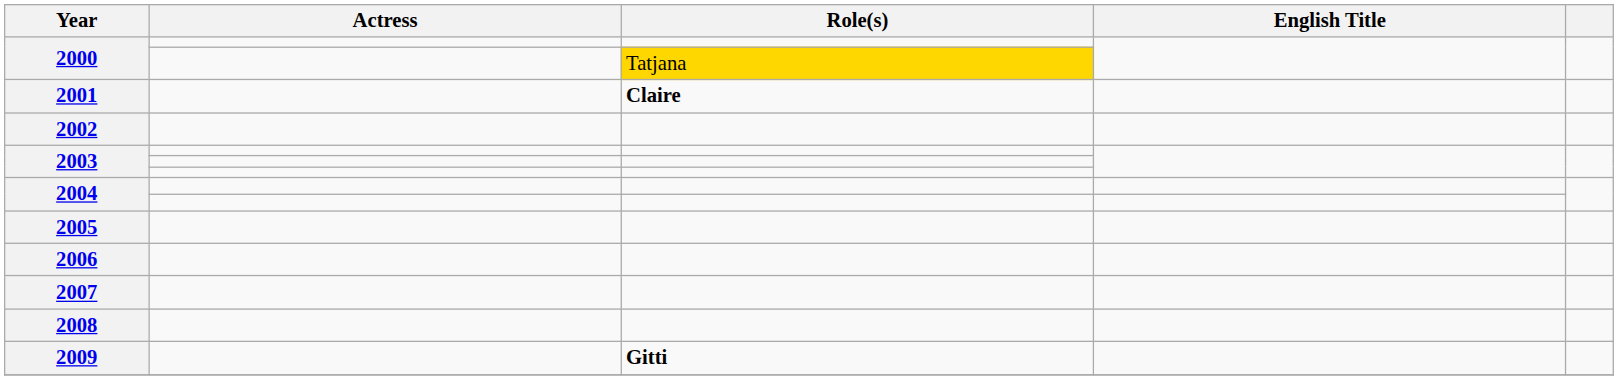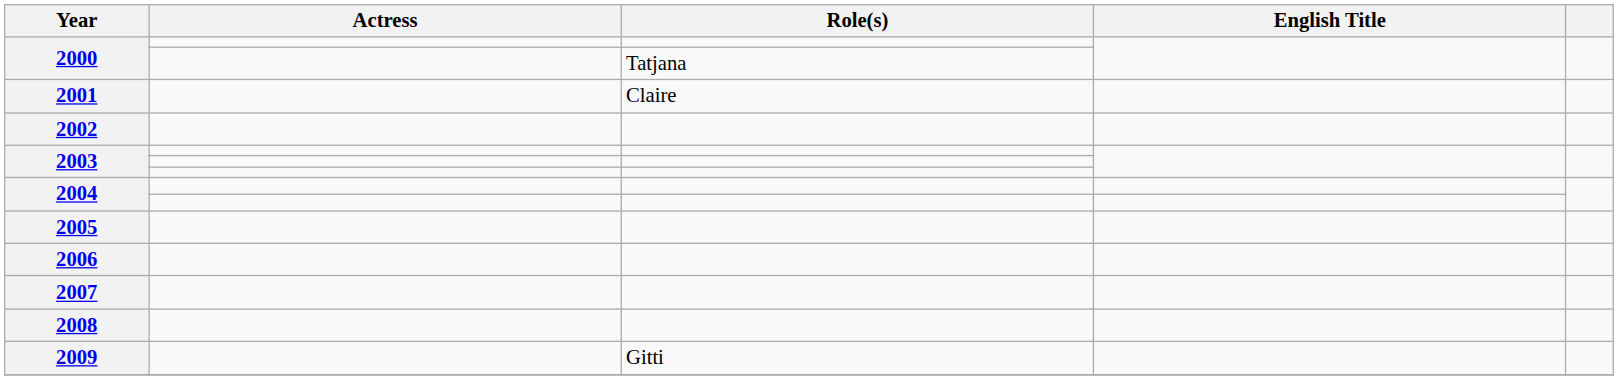2000 / Tatjana | Role(s): gold background -> no background
2001 | Role(s): bold -> normal
2009 | Role(s): bold -> normal
